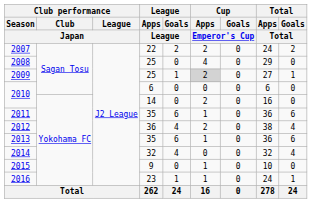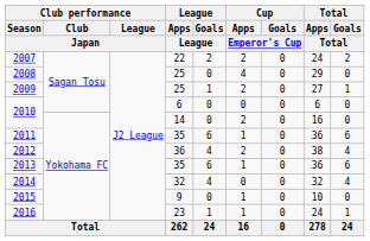2009 | Cup / Apps / Emperor's Cup: lightgrey background -> no background
